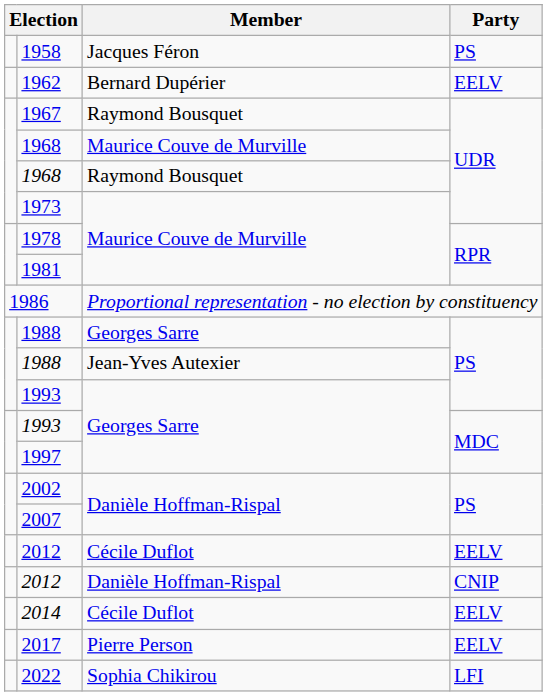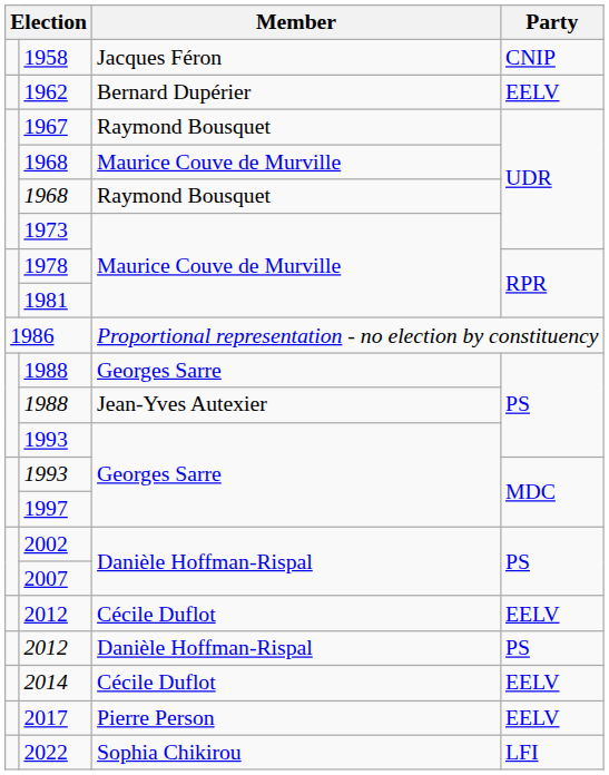1958 | Party: PS -> CNIP
2012 / Danièle Hoffman-Rispal | Party: CNIP -> PS
